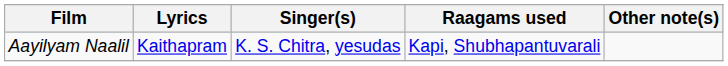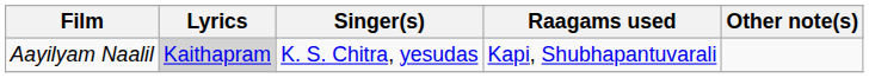Aayilyam Naalil | Lyrics: no background -> lightgrey background
